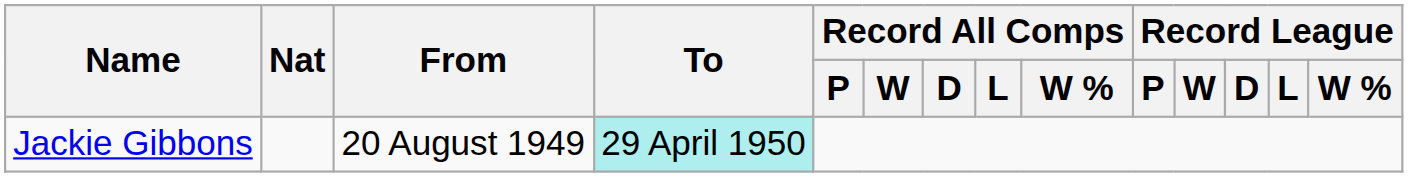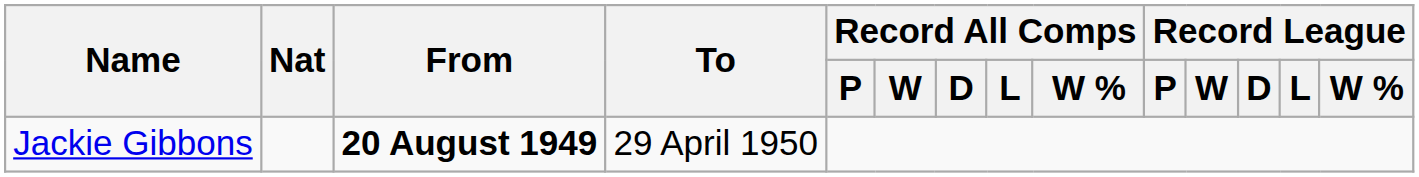Jackie Gibbons | From: normal -> bold
Jackie Gibbons | To: paleturquoise background -> no background
